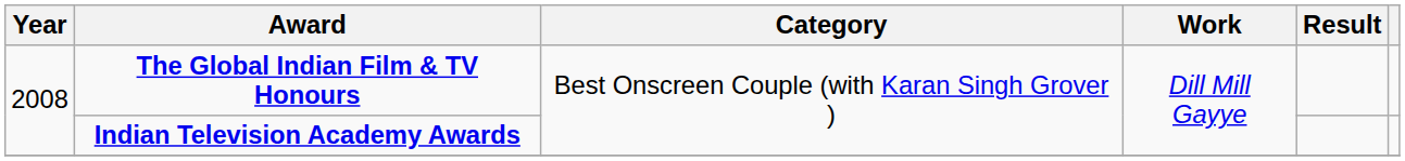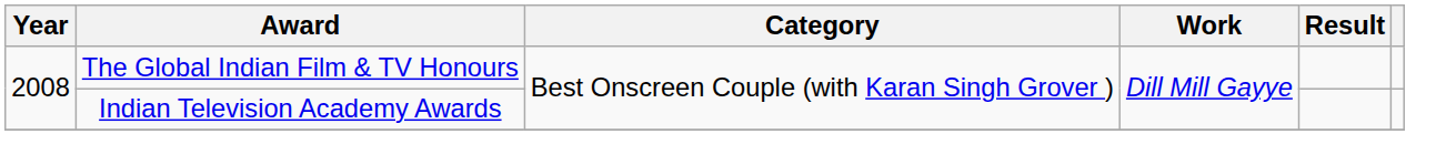The Global Indian Film & TV Honours | Award: bold -> normal
Indian Television Academy Awards | Award: bold -> normal
